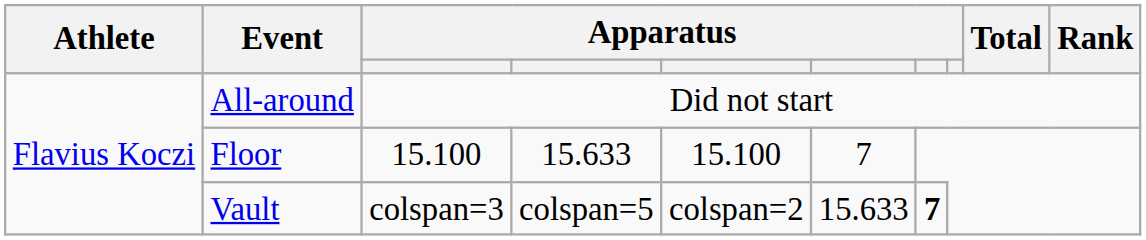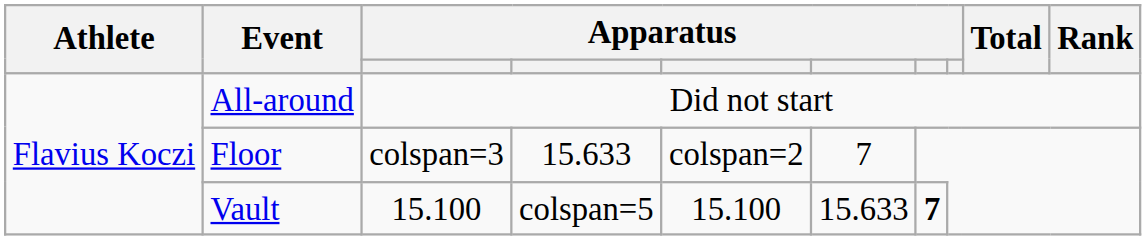Floor | column 3: 15.100 -> colspan=3
Floor | column 5: 15.100 -> colspan=2
Vault | column 3: colspan=3 -> 15.100
Vault | column 5: colspan=2 -> 15.100
